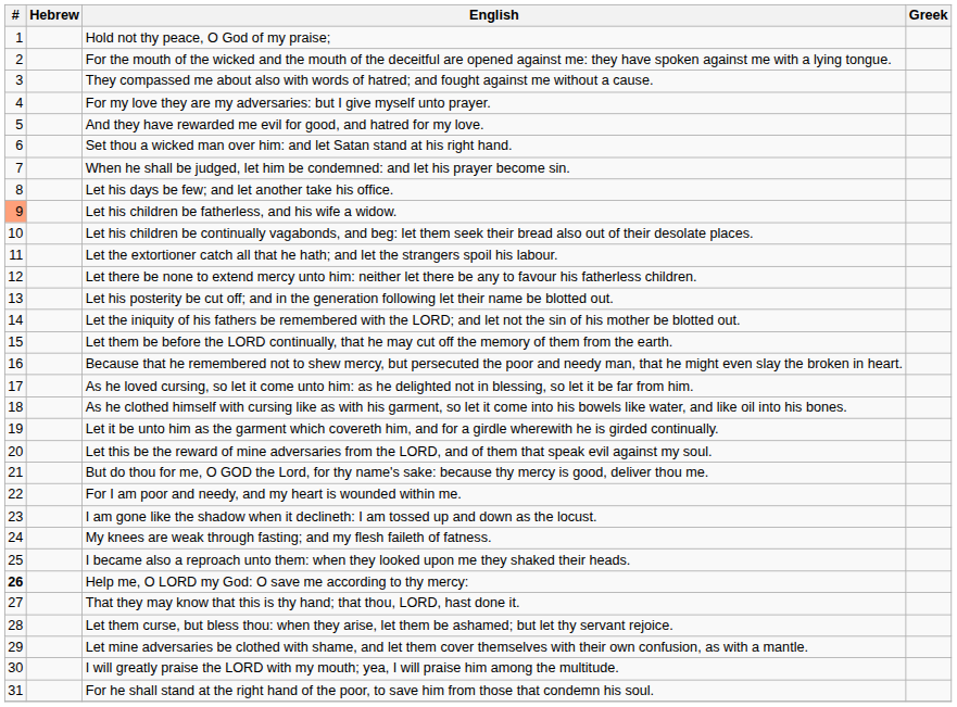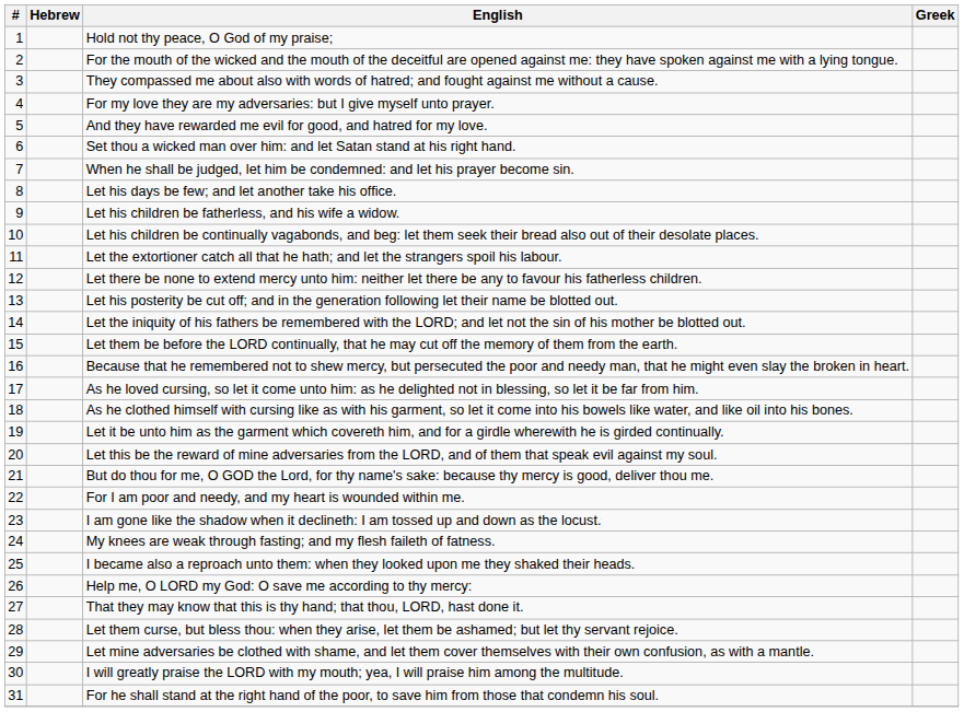Let his children be fatherless, and his wife a widow. | #: lightsalmon background -> no background
Help me, O LORD my God: O save me according to thy mercy: | #: bold -> normal
